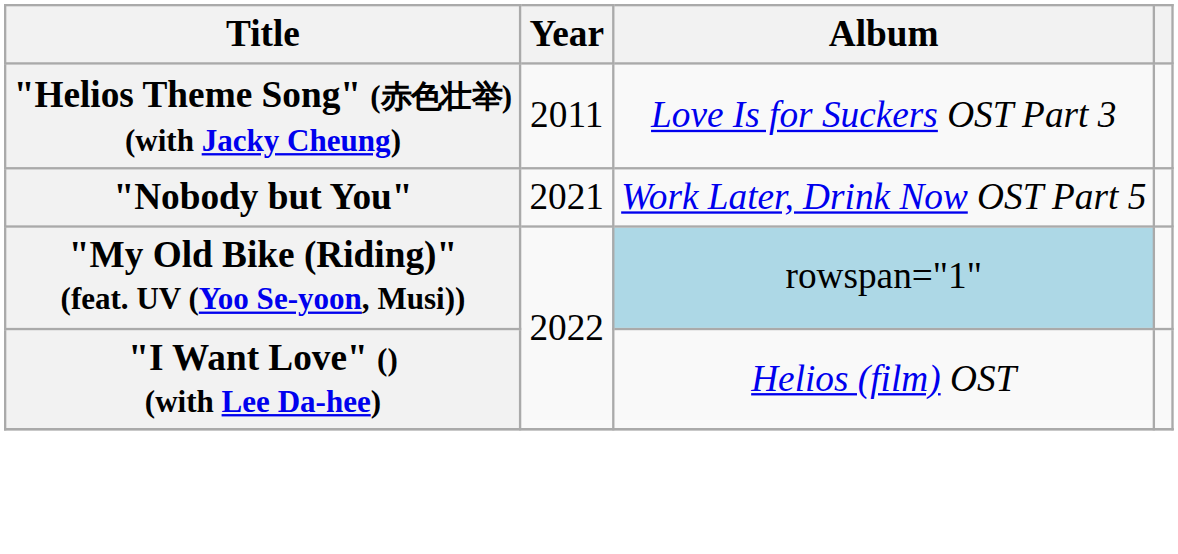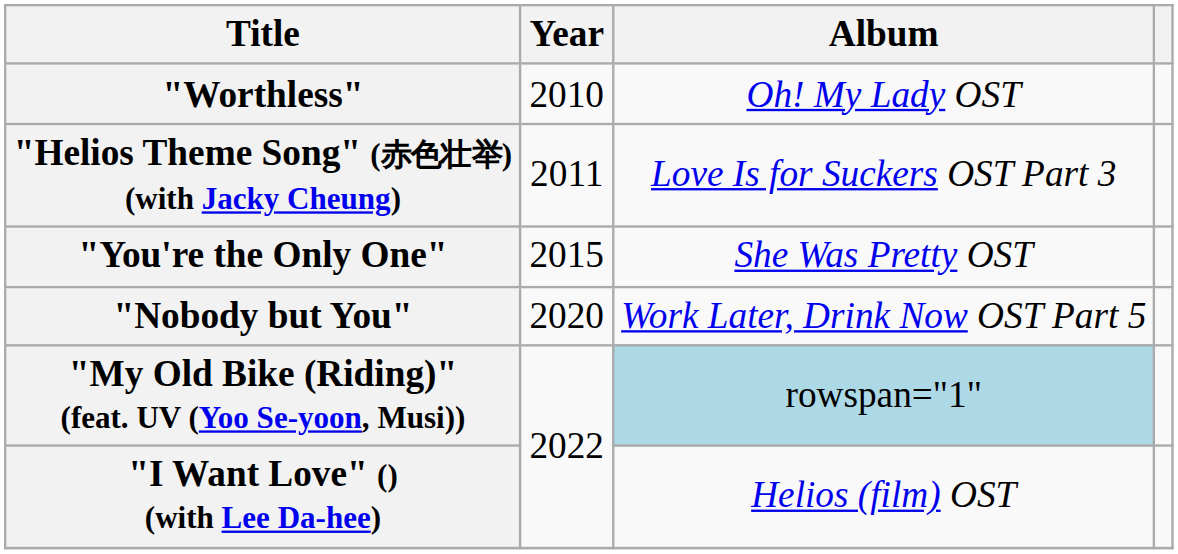+ row: "Worthless" | 2010 | Oh! My Lady OST
+ row: "You're the Only One" | 2015 | She Was Pretty OST
"Nobody but You" | Year: 2021 -> 2020
